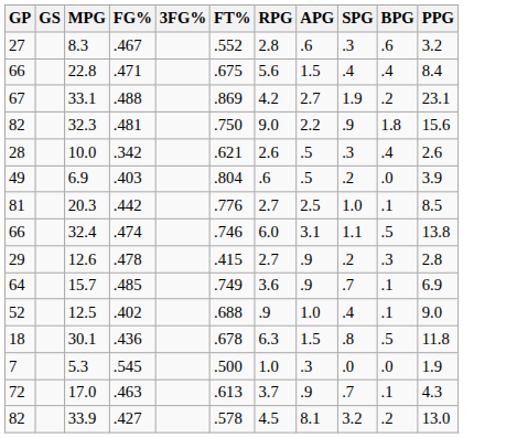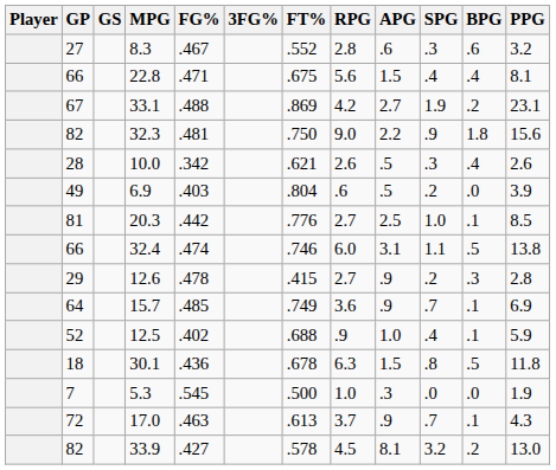+ column: Player
22.8 | PPG: 8.4 -> 8.1
12.5 | PPG: 9.0 -> 5.9
